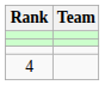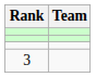row 5 | Rank: 4 -> 3
